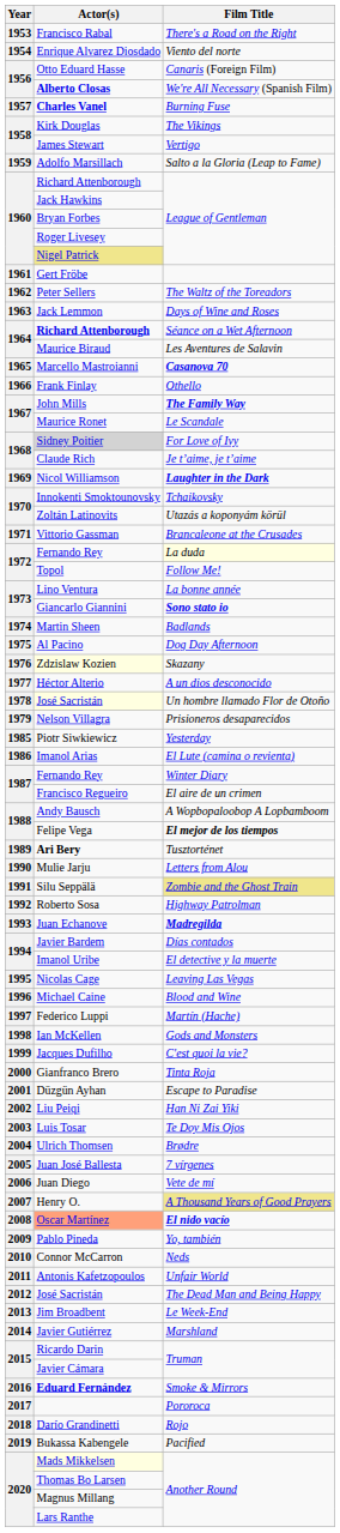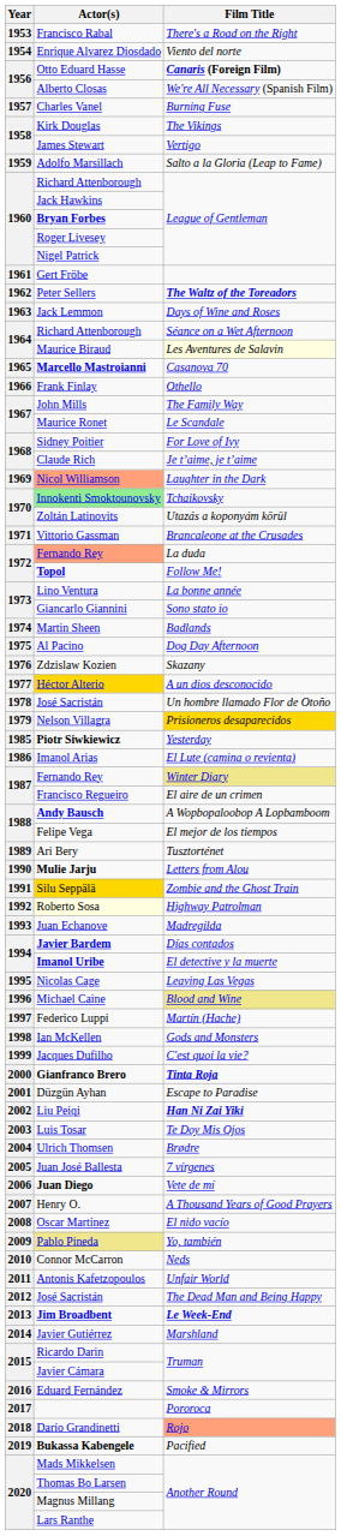Otto Eduard Hasse | Film Title: normal -> bold
Alberto Closas | Actor(s): bold -> normal
Charles Vanel | Actor(s): bold -> normal
Bryan Forbes | Actor(s): normal -> bold
Nigel Patrick | Actor(s): khaki background -> no background
Peter Sellers | Film Title: normal -> bold
Richard Attenborough / Séance on a Wet Afternoon | Actor(s): bold -> normal
Maurice Biraud | Film Title: no background -> lightyellow background
Marcello Mastroianni | Actor(s): normal -> bold
Marcello Mastroianni | Film Title: bold -> normal
John Mills | Film Title: bold -> normal
Sidney Poitier | Actor(s): lightgrey background -> no background
Nicol Williamson | Actor(s): no background -> lightsalmon background
Nicol Williamson | Film Title: bold -> normal
Innokenti Smoktounovsky | Actor(s): no background -> lightgreen background
Fernando Rey / La duda | Actor(s): no background -> lightsalmon background
Fernando Rey / La duda | Film Title: lightyellow background -> no background
Topol | Actor(s): normal -> bold
Giancarlo Giannini | Film Title: bold -> normal
Zdzislaw Kozien | Actor(s): lightyellow background -> no background
Héctor Alterio | Actor(s): no background -> gold background
José Sacristán / Un hombre llamado Flor de Otoño | Actor(s): lightyellow background -> no background
Nelson Villagra | Film Title: no background -> gold background
Piotr Siwkiewicz | Actor(s): normal -> bold
Fernando Rey / Winter Diary | Film Title: no background -> khaki background
Andy Bausch | Actor(s): normal -> bold
Felipe Vega | Film Title: bold -> normal
Ari Bery | Actor(s): bold -> normal
Mulie Jarju | Actor(s): normal -> bold
Silu Seppälä | Actor(s): no background -> gold background
Silu Seppälä | Film Title: khaki background -> no background
Roberto Sosa | Actor(s): no background -> lightyellow background
Juan Echanove | Film Title: bold -> normal
Javier Bardem | Actor(s): normal -> bold
Imanol Uribe | Actor(s): normal -> bold
Michael Caine | Film Title: no background -> khaki background
Gianfranco Brero | Actor(s): normal -> bold
Gianfranco Brero | Film Title: normal -> bold
Liu Peiqi | Film Title: normal -> bold
Juan Diego | Actor(s): normal -> bold
Henry O. | Film Title: khaki background -> no background
Oscar Martínez | Actor(s): lightsalmon background -> no background
Oscar Martínez | Film Title: bold -> normal
Pablo Pineda | Actor(s): no background -> khaki background
Jim Broadbent | Actor(s): normal -> bold
Jim Broadbent | Film Title: normal -> bold
Eduard Fernández | Actor(s): bold -> normal
Darío Grandinetti | Film Title: no background -> lightsalmon background
Bukassa Kabengele | Actor(s): normal -> bold
Mads Mikkelsen | Actor(s): lightyellow background -> no background
